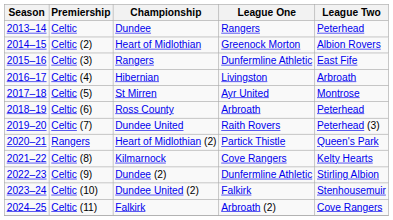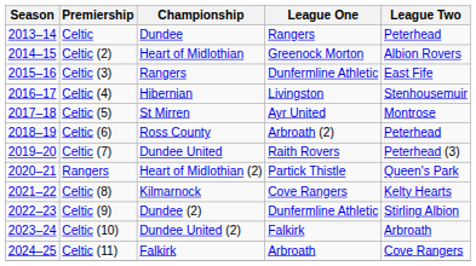Celtic (4) | League Two: Arbroath -> Stenhousemuir
Celtic (6) | League One: Arbroath -> Arbroath (2)
Celtic (10) | League Two: Stenhousemuir -> Arbroath
Celtic (11) | League One: Arbroath (2) -> Arbroath
